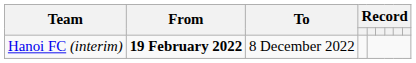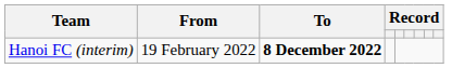Hanoi FC (interim) | From: bold -> normal
Hanoi FC (interim) | To: normal -> bold
